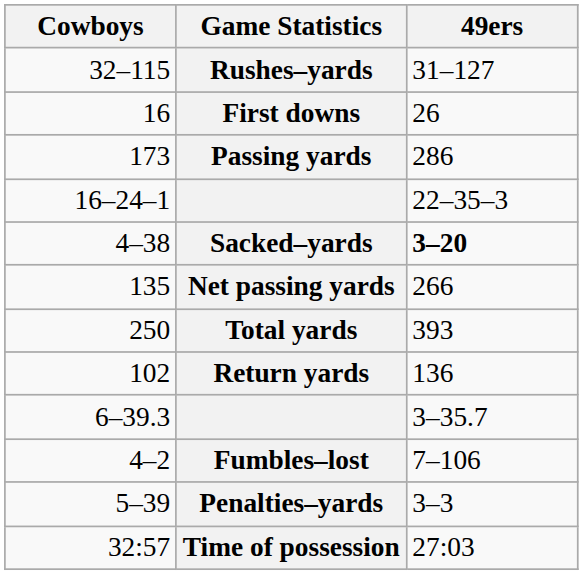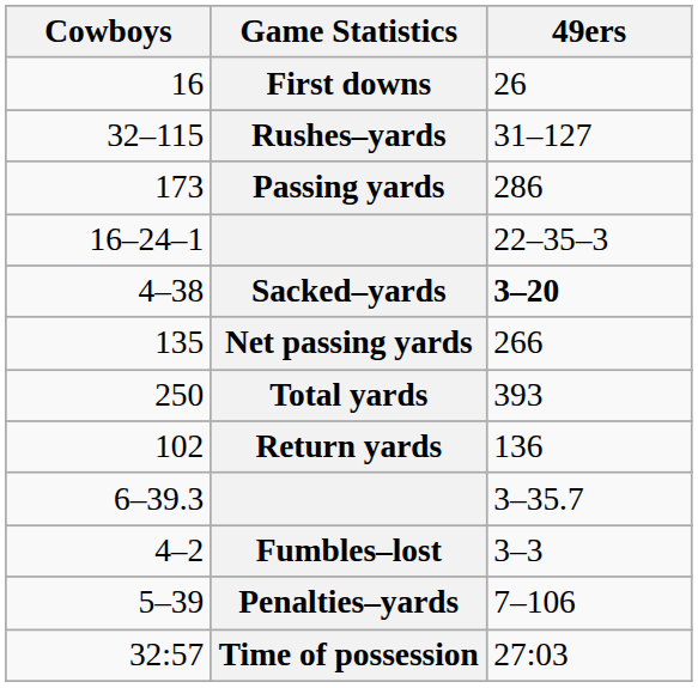rows swapped: First downs <-> Rushes–yards
Fumbles–lost | 49ers: 7–106 -> 3–3
Penalties–yards | 49ers: 3–3 -> 7–106
